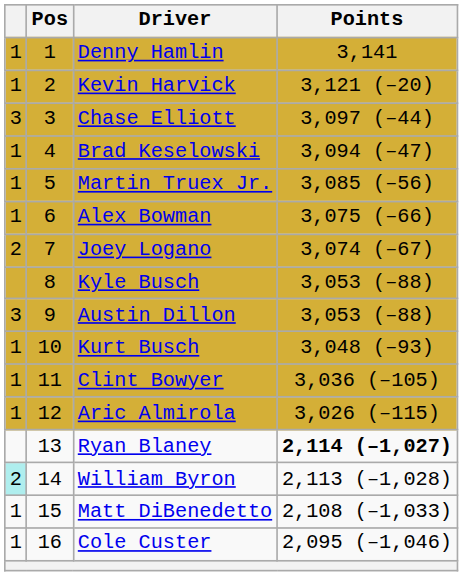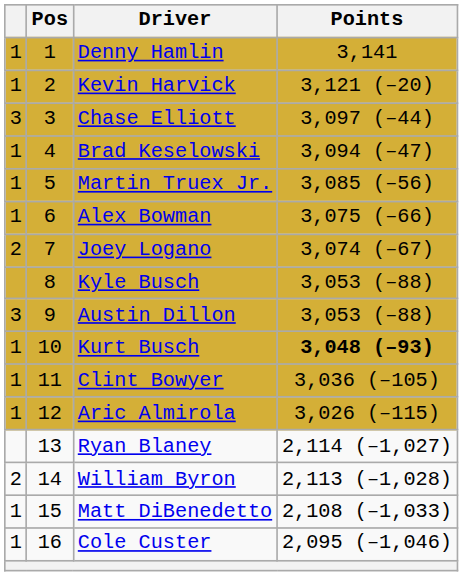Kurt Busch | Points: normal -> bold
Ryan Blaney | Points: bold -> normal
William Byron | column 1: paleturquoise background -> no background
